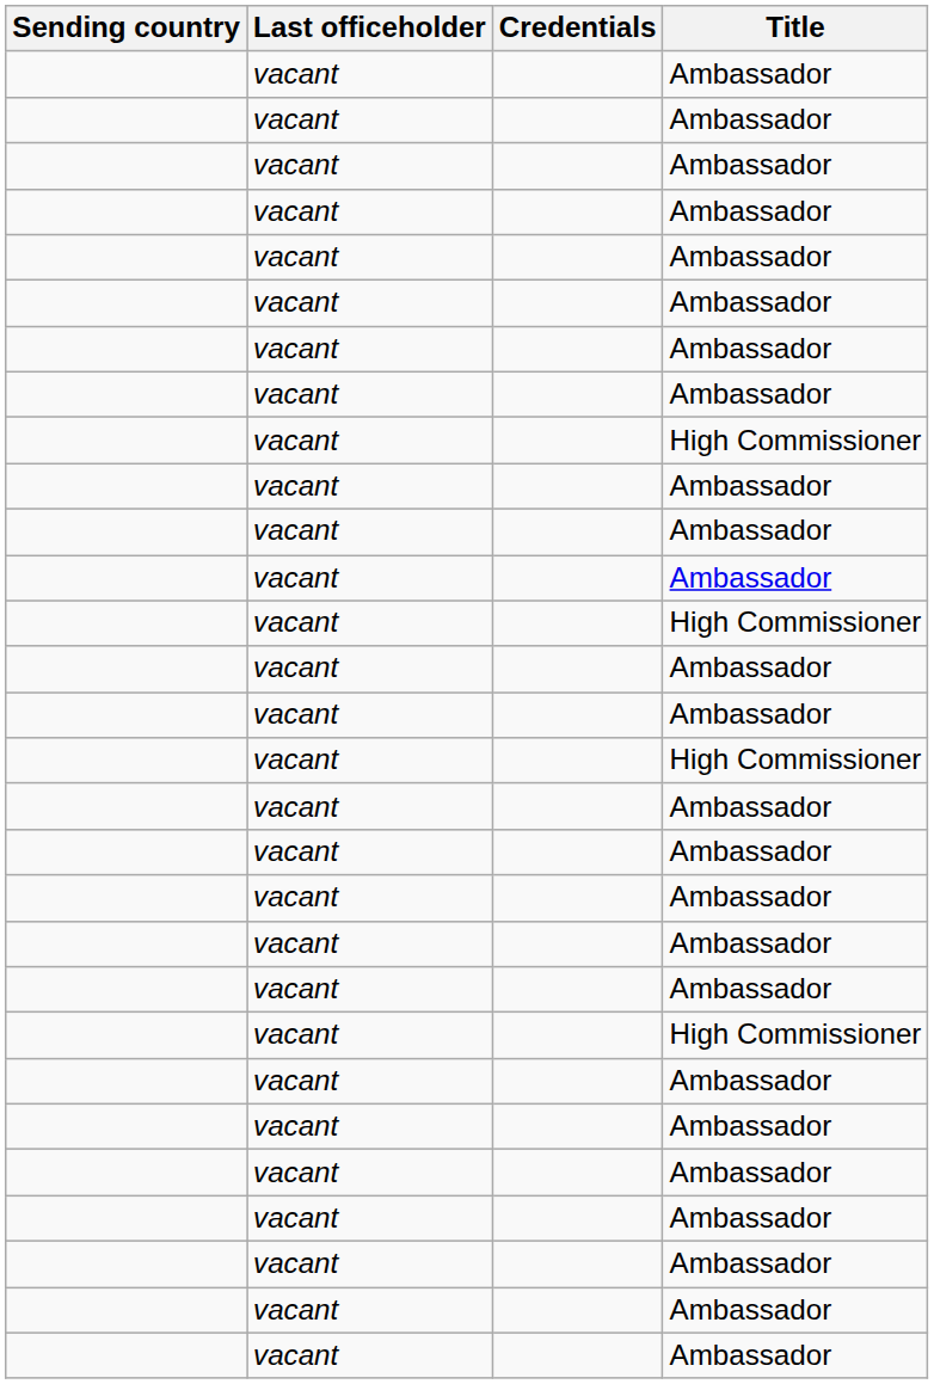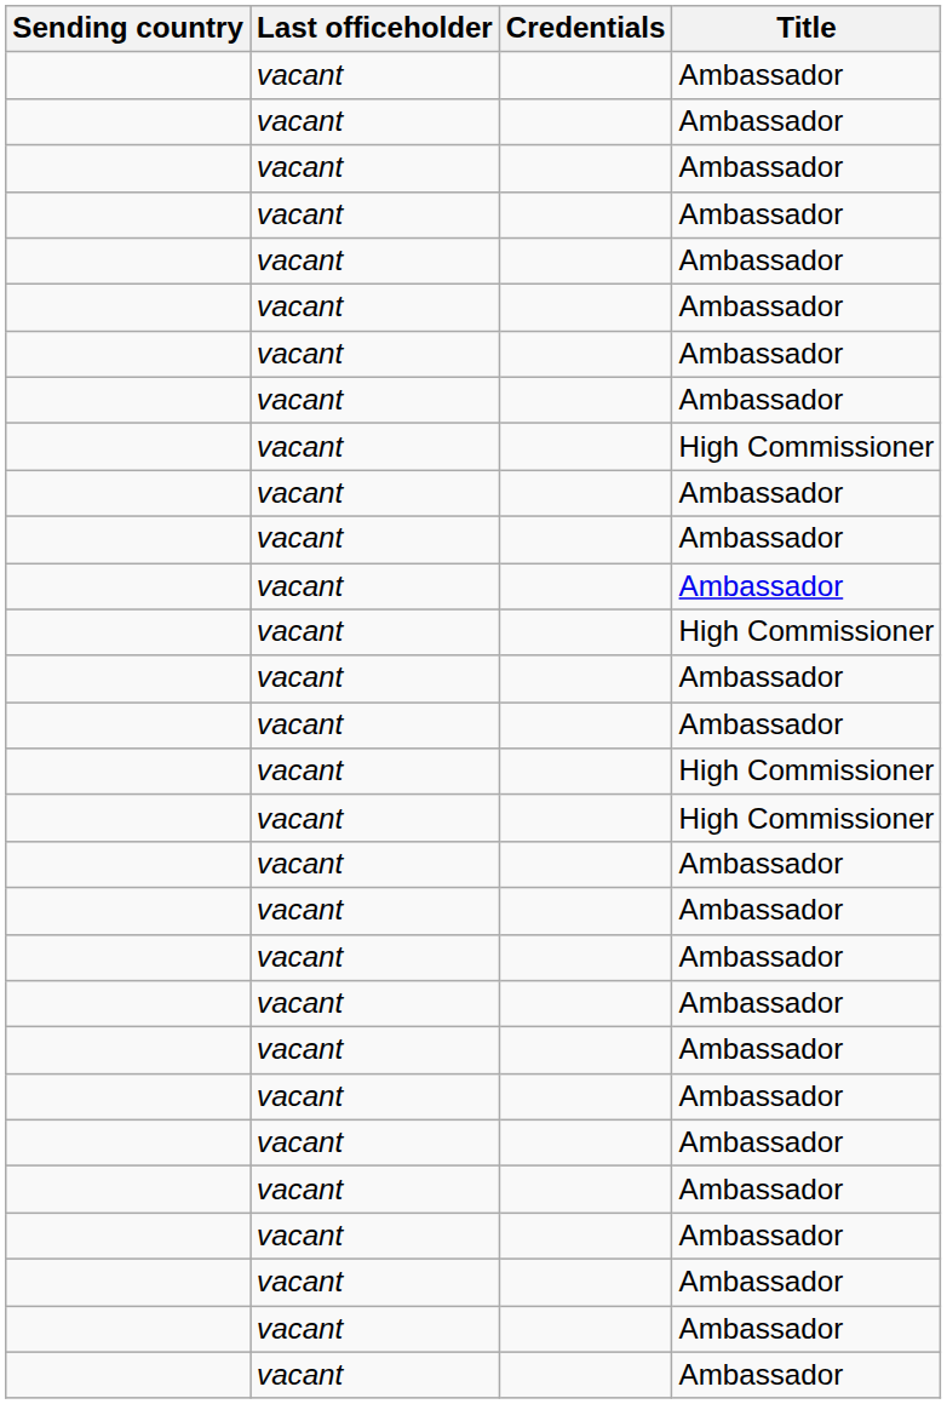row 18 | Title: Ambassador -> High Commissioner
row 23 | Title: High Commissioner -> Ambassador
